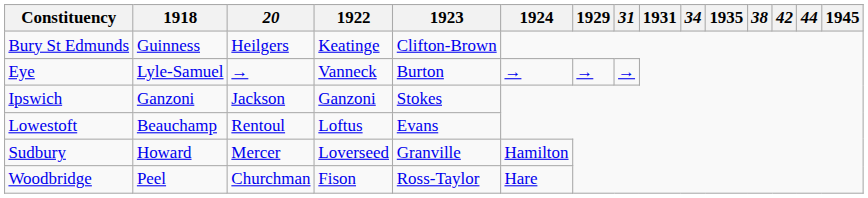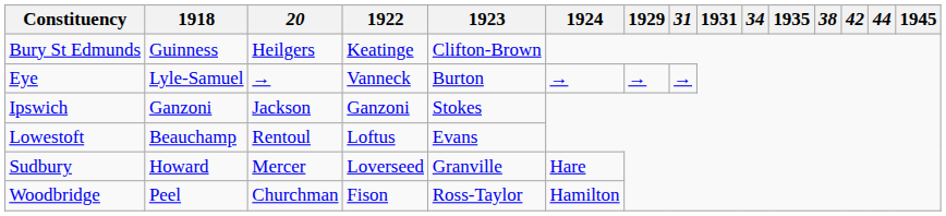Sudbury | 1924: Hamilton -> Hare
Woodbridge | 1924: Hare -> Hamilton
